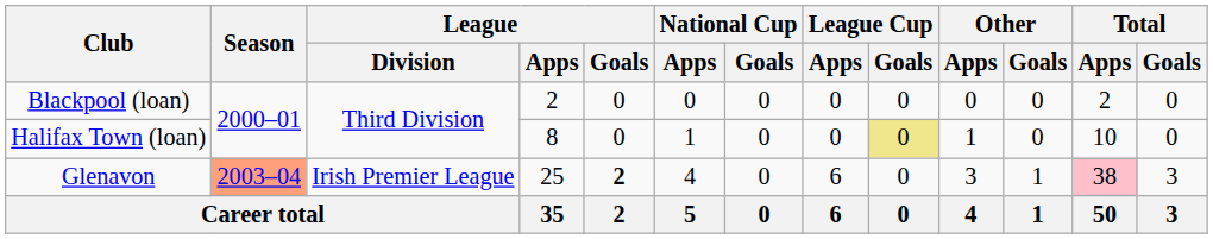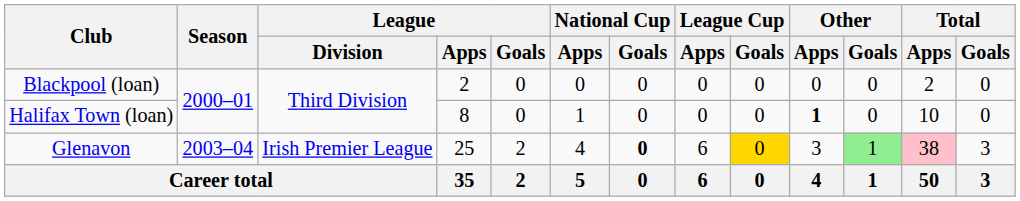Halifax Town (loan) | League Cup / Goals: khaki background -> no background
Halifax Town (loan) | Other / Apps: normal -> bold
Glenavon | Season: lightsalmon background -> no background
Glenavon | League / Goals: bold -> normal
Glenavon | National Cup / Goals: normal -> bold
Glenavon | League Cup / Goals: no background -> gold background
Glenavon | Other / Goals: no background -> lightgreen background
